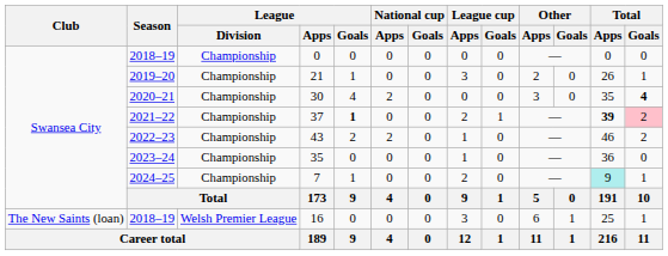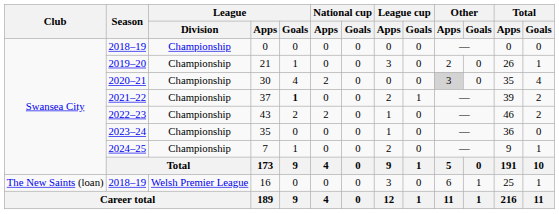30 | Other / Apps: no background -> lightgrey background
30 | Total / Goals: bold -> normal
37 | Total / Apps: bold -> normal
37 | Total / Goals: pink background -> no background
7 | Total / Apps: paleturquoise background -> no background
